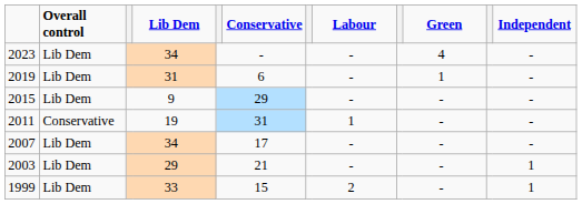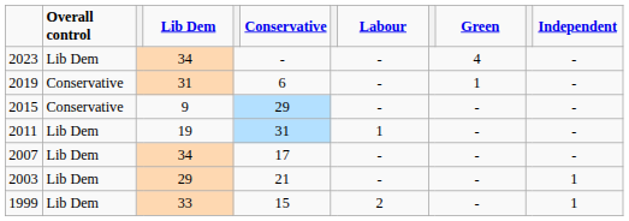2019 | Overall control: Lib Dem -> Conservative
2015 | Overall control: Lib Dem -> Conservative
2011 | Overall control: Conservative -> Lib Dem
